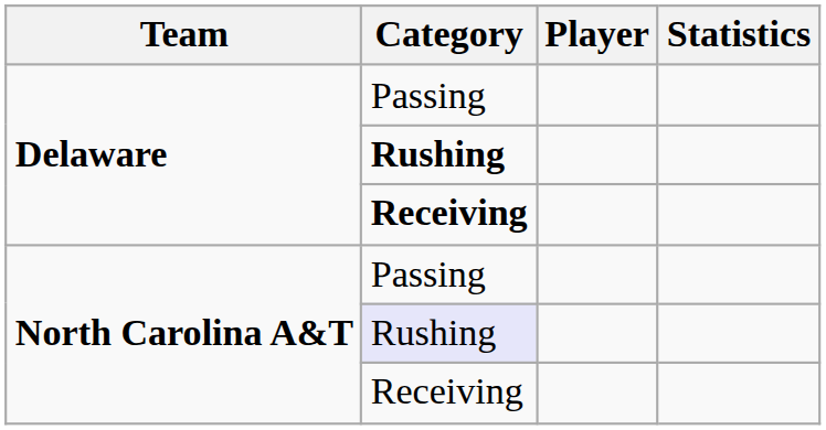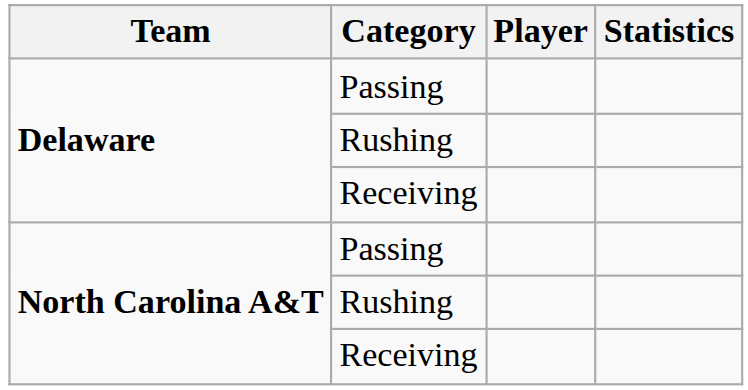Delaware / Rushing | Category: bold -> normal
Delaware / Receiving | Category: bold -> normal
North Carolina A&T / Rushing | Category: lavender background -> no background
